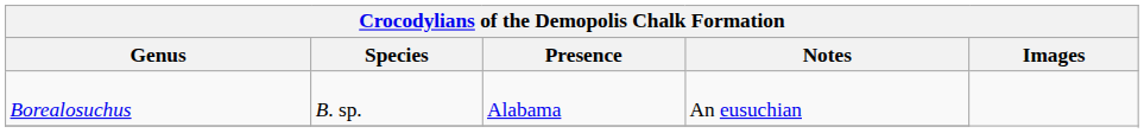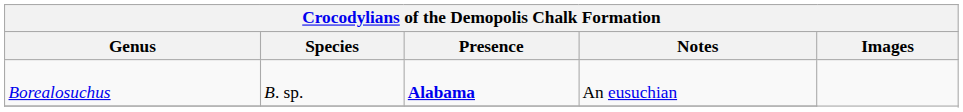Borealosuchus | Presence: normal -> bold
